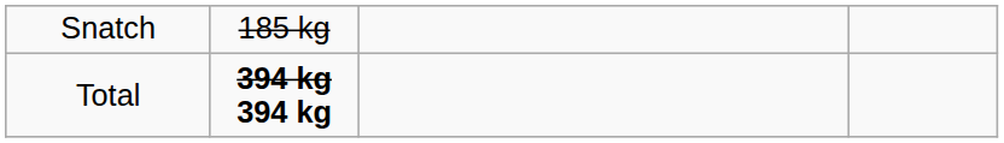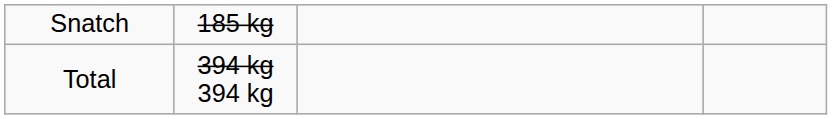row 2 | column 2: bold -> normal
